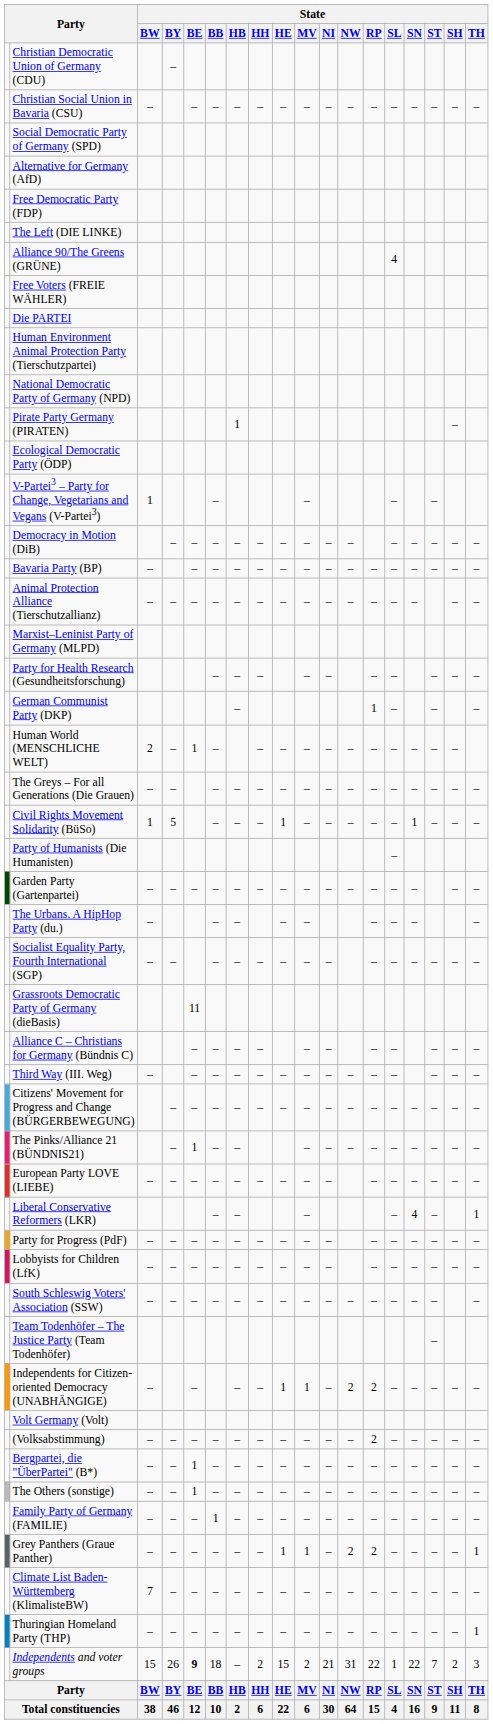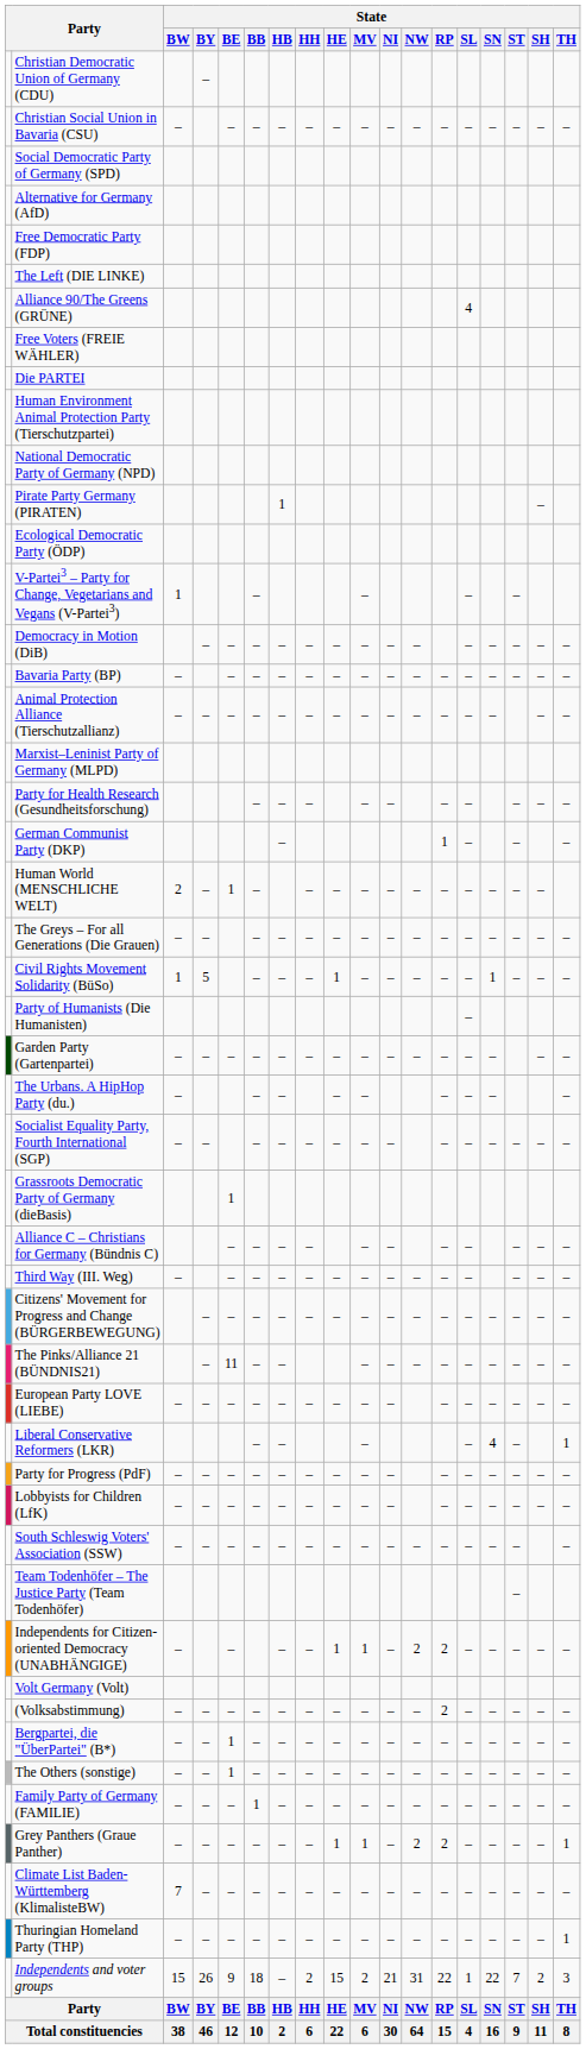Grassroots Democratic Party of Germany (dieBasis) | State / BE: 11 -> 1
The Pinks/Alliance 21 (BÜNDNIS21) | State / BE: 1 -> 11
Independents and voter groups | State / BE: bold -> normal
